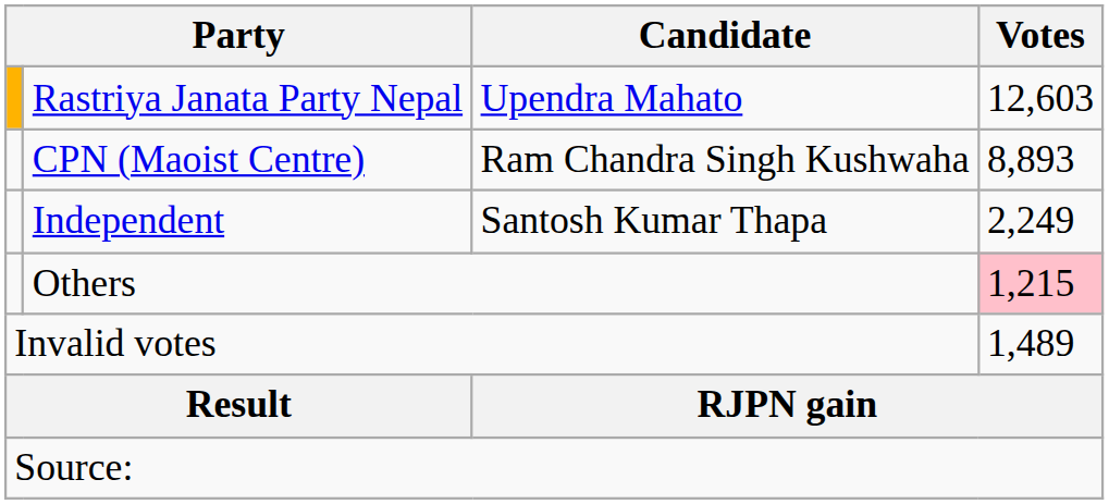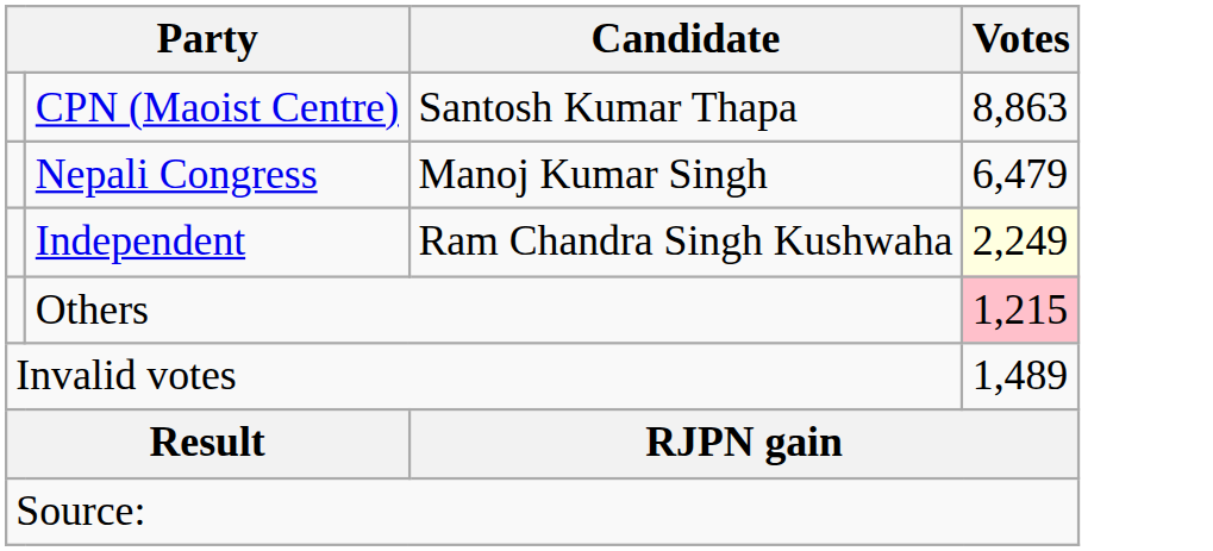- row: Rastriya Janata Party Nepal | Upendra Mahato | 12,603
CPN (Maoist Centre) | Candidate: Ram Chandra Singh Kushwaha -> Santosh Kumar Thapa
CPN (Maoist Centre) | Votes: 8,893 -> 8,863
+ row: Nepali Congress | Manoj Kumar Singh | 6,479
Independent | Candidate: Santosh Kumar Thapa -> Ram Chandra Singh Kushwaha
Independent | Votes: no background -> lightyellow background
